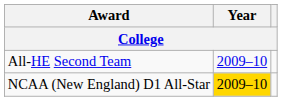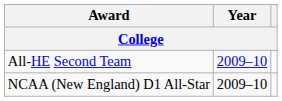row 4 | Year: gold background -> no background
